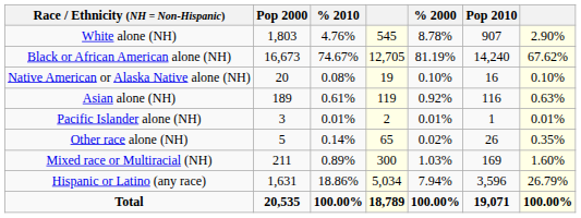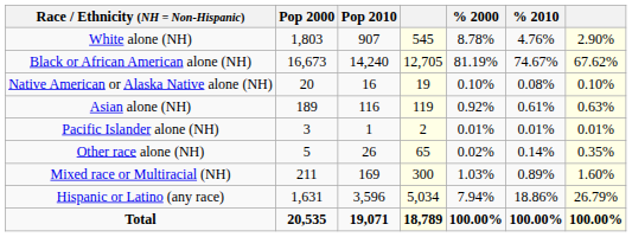columns swapped: Pop 2010 <-> % 2010
